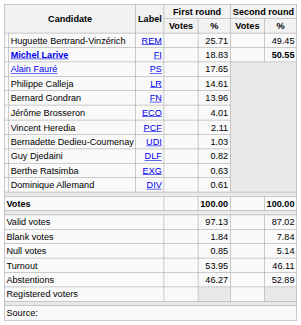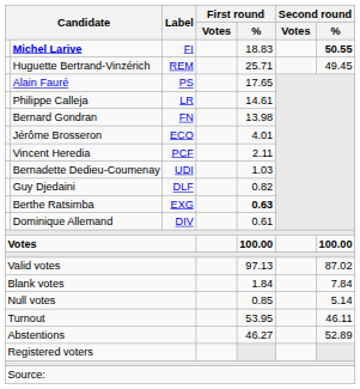rows swapped: Huguette Bertrand-Vinzérich <-> Michel Larive
Bernard Gondran | First round / %: 13.96 -> 13.98
Berthe Ratsimba | First round / %: normal -> bold
